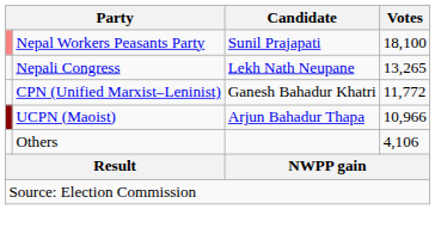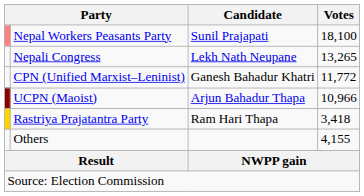+ row: Rastriya Prajatantra Party | Ram Hari Thapa | 3,418
Others | Votes: 4,106 -> 4,155
